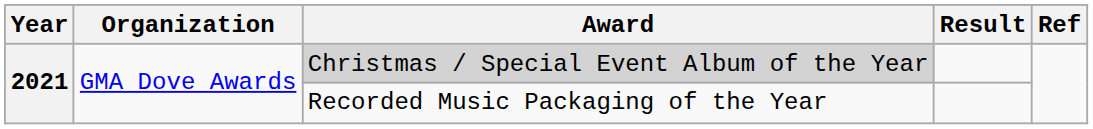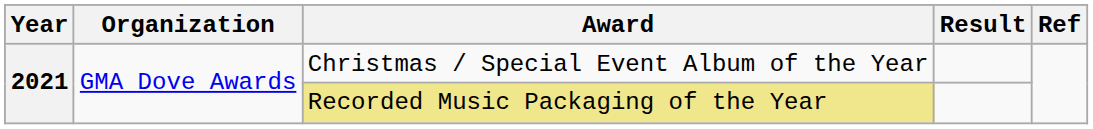Christmas / Special Event Album of the Year | Award: lightgrey background -> no background
Recorded Music Packaging of the Year | Award: no background -> khaki background
